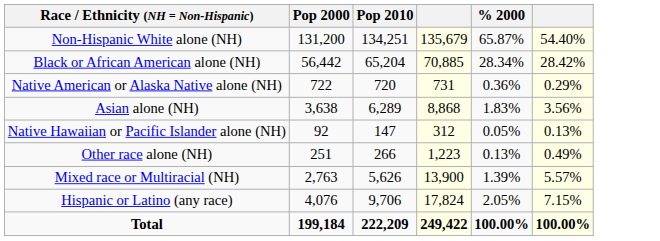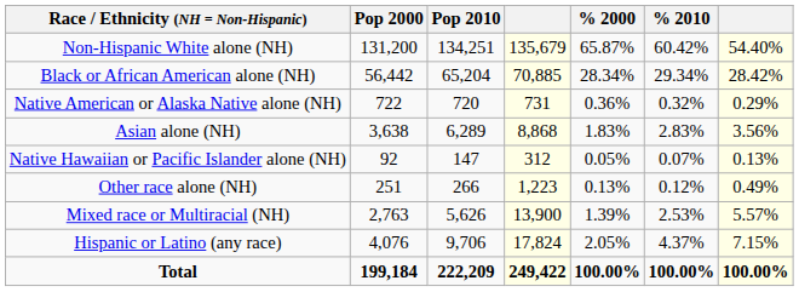+ column: % 2010 | 60.42% | 29.34% | 0.32% | 2.83% | 0.07% | 0.12% | 2.53% | 4.37% | 100.00%
